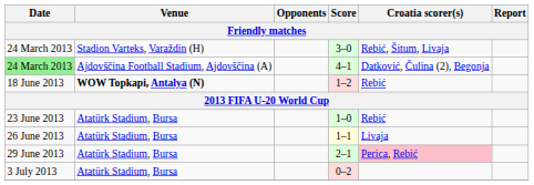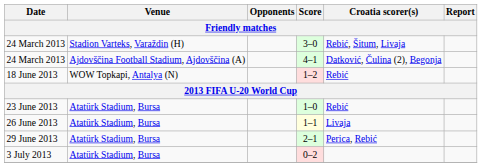4–1 | Date: lightgreen background -> no background
1–2 | Venue: bold -> normal
2–1 | Croatia scorer(s): pink background -> no background
